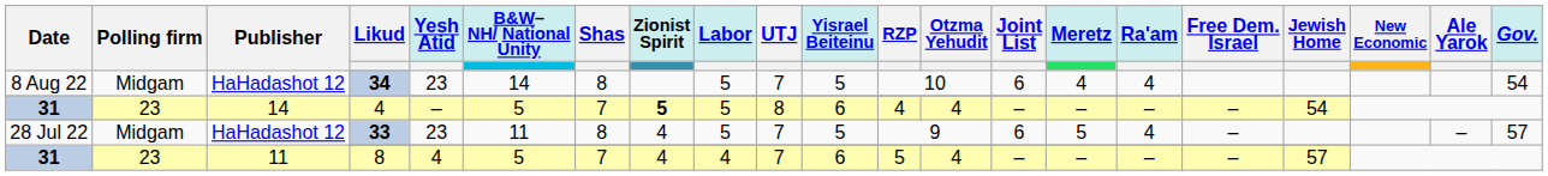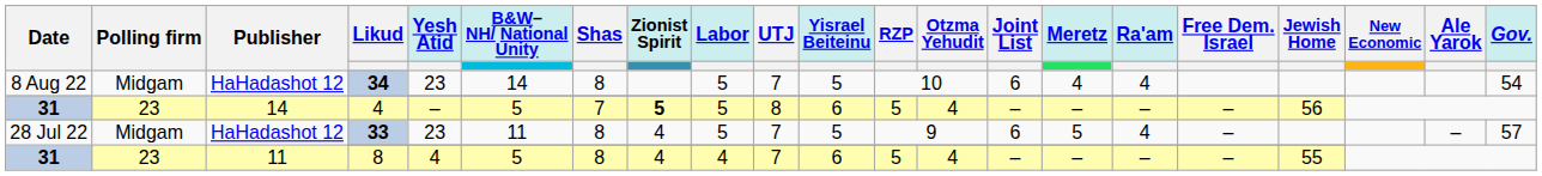31 / 14 | RZP: 4 -> 5
31 / 14 | Jewish Home: 54 -> 56
31 / 11 | Shas: 7 -> 8
31 / 11 | Jewish Home: 57 -> 55
